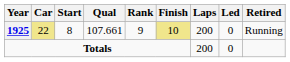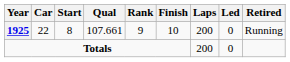1925 | Car: khaki background -> no background
1925 | Finish: khaki background -> no background
